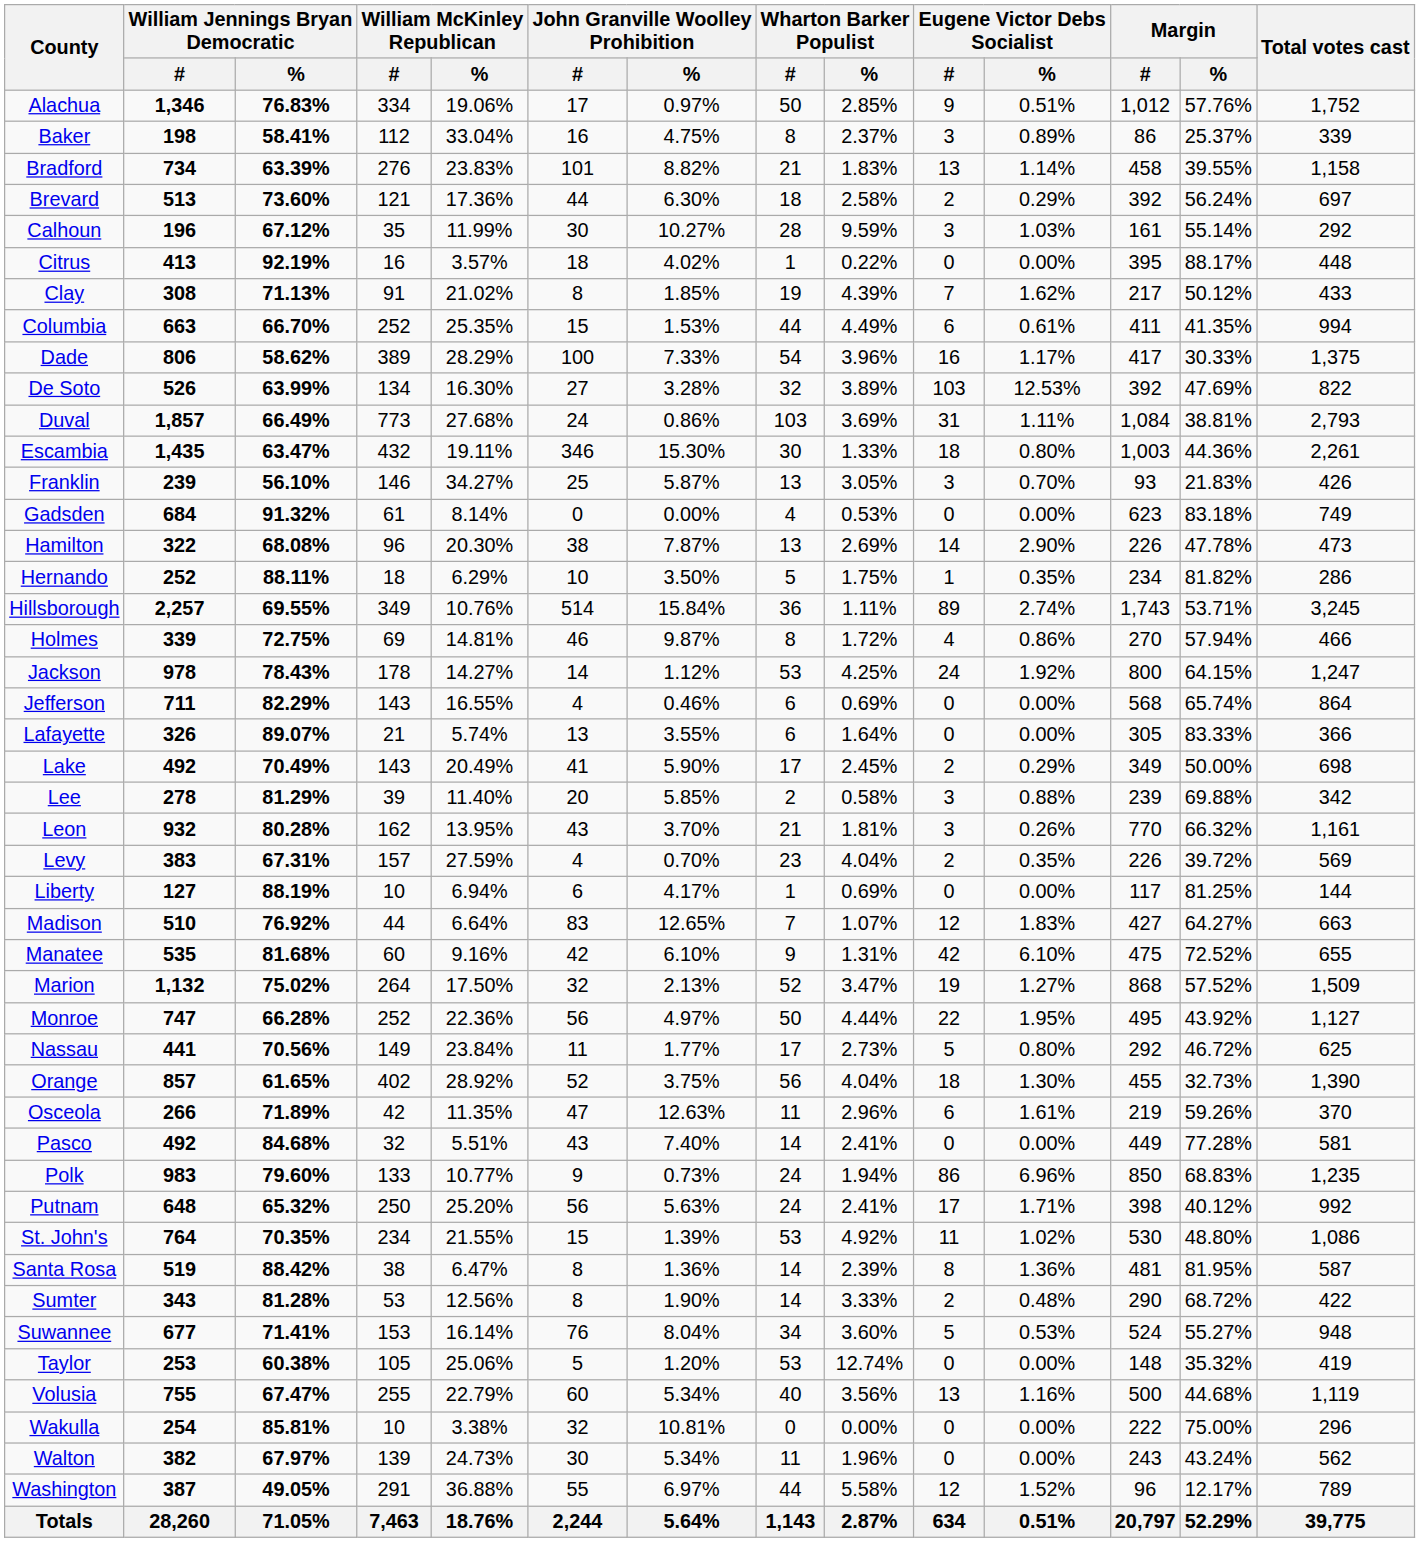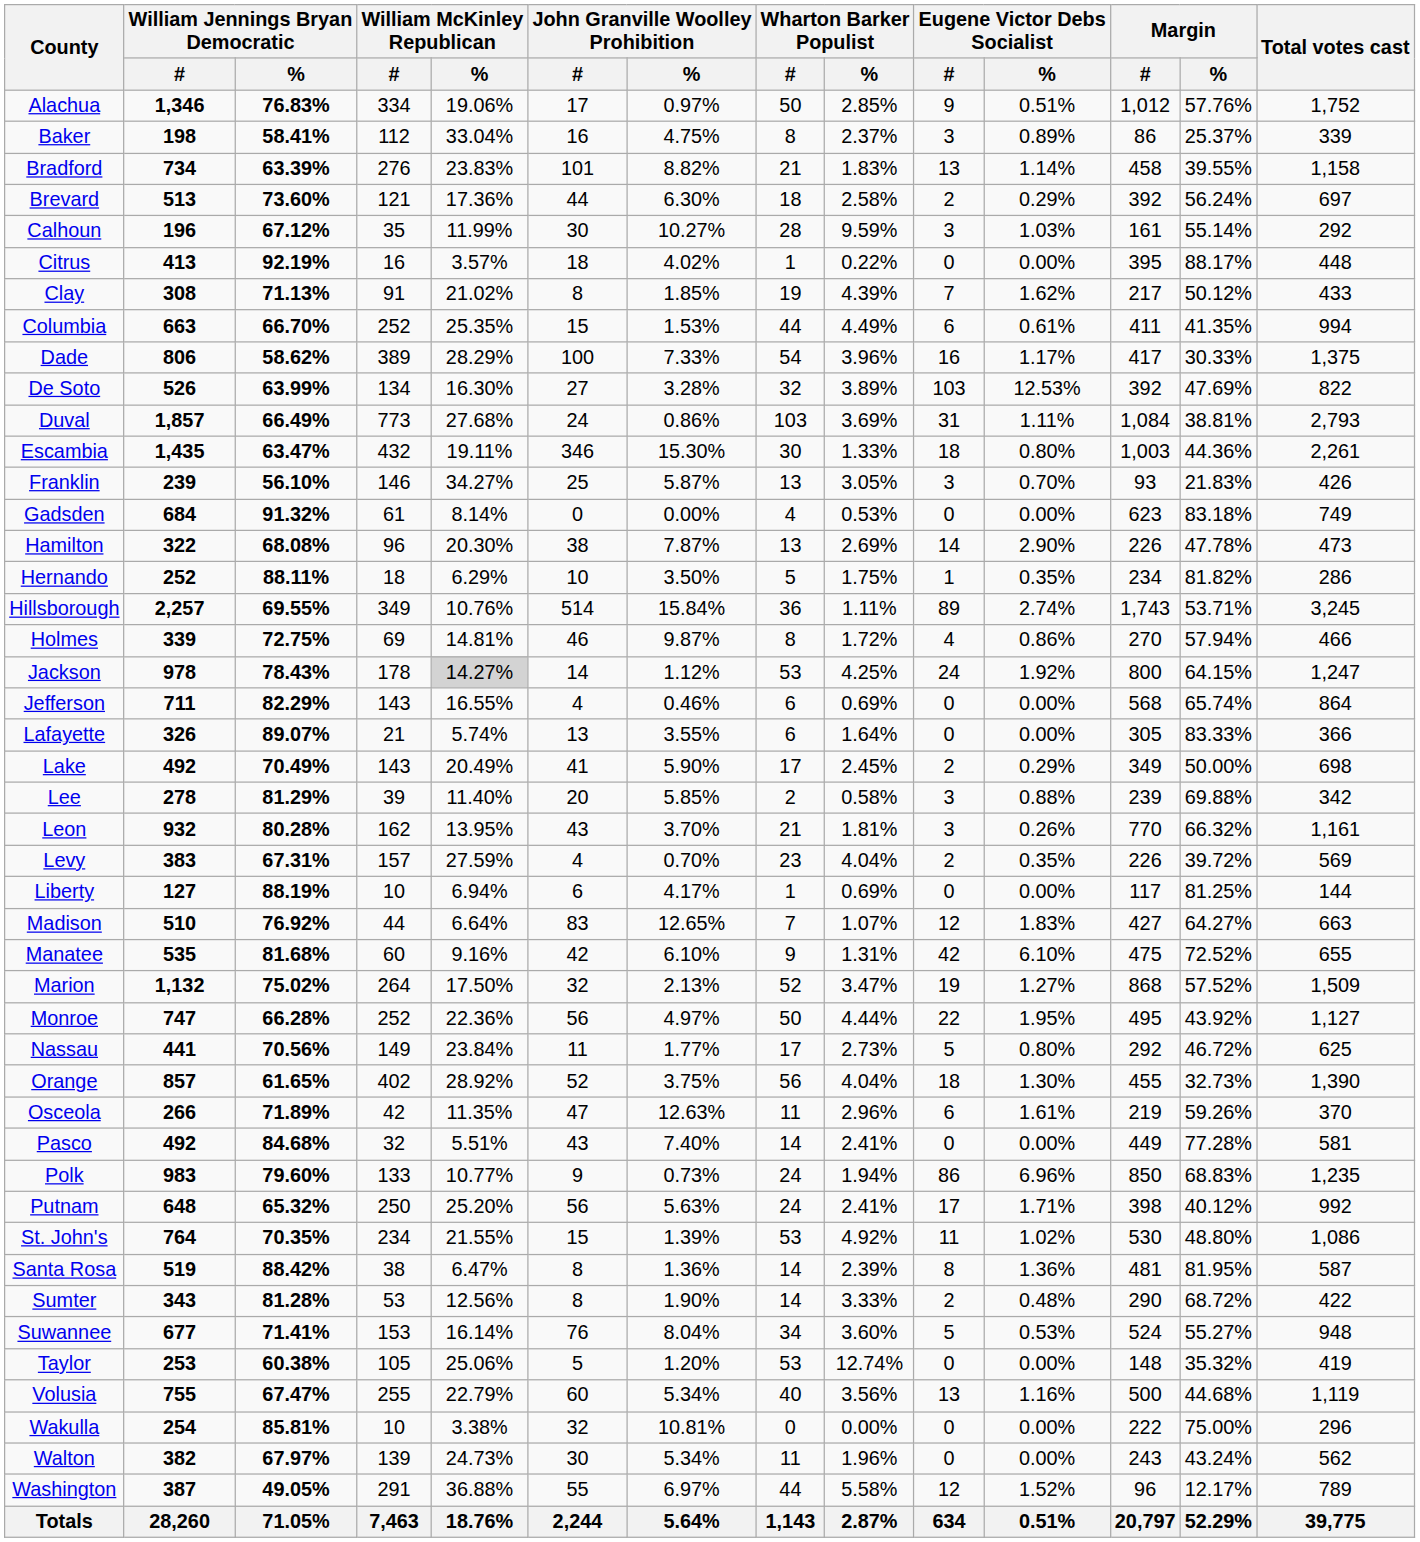Jackson | William McKinley Republican / %: no background -> lightgrey background
